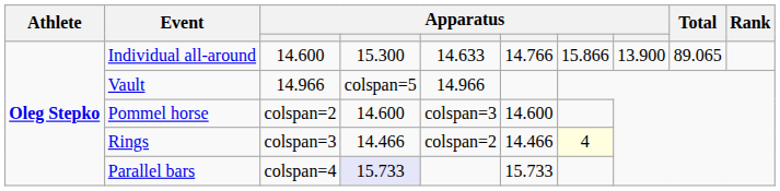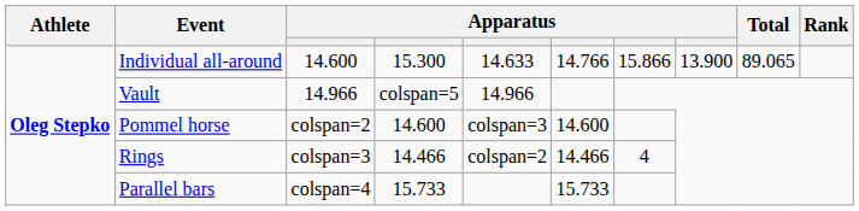Rings | column 7: lightyellow background -> no background
Parallel bars | column 4: lavender background -> no background
